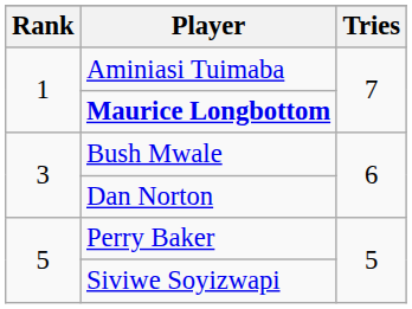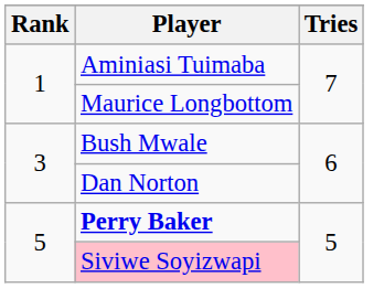Maurice Longbottom | Player: bold -> normal
Perry Baker | Player: normal -> bold
Siviwe Soyizwapi | Player: no background -> pink background
